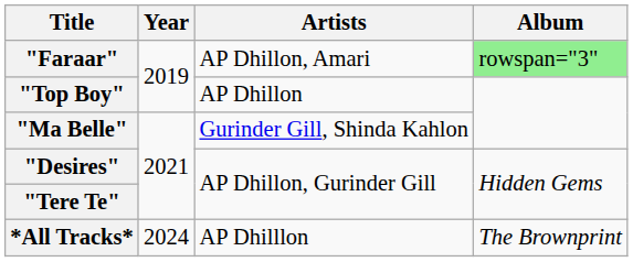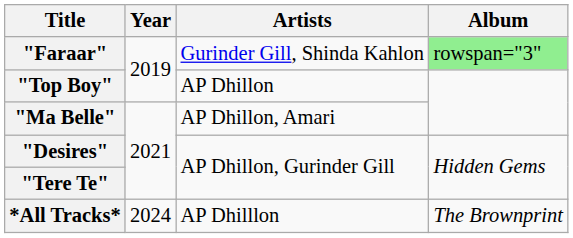"Faraar" | Artists: AP Dhillon, Amari -> Gurinder Gill, Shinda Kahlon
"Ma Belle" | Artists: Gurinder Gill, Shinda Kahlon -> AP Dhillon, Amari
